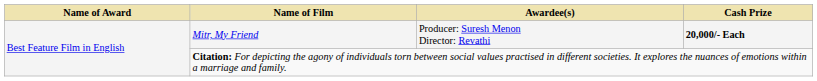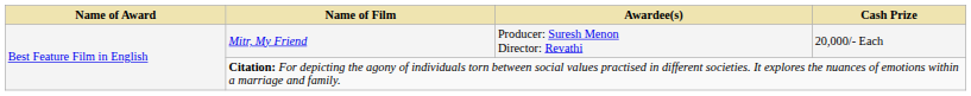Mitr, My Friend | Cash Prize: bold -> normal
